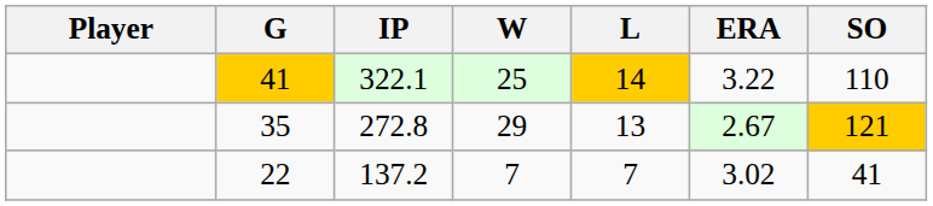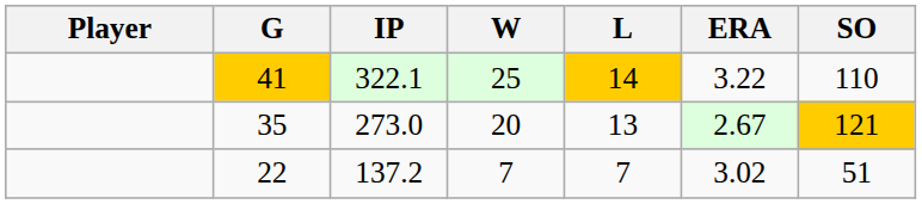35 | IP: 272.8 -> 273.0
35 | W: 29 -> 20
22 | SO: 41 -> 51
